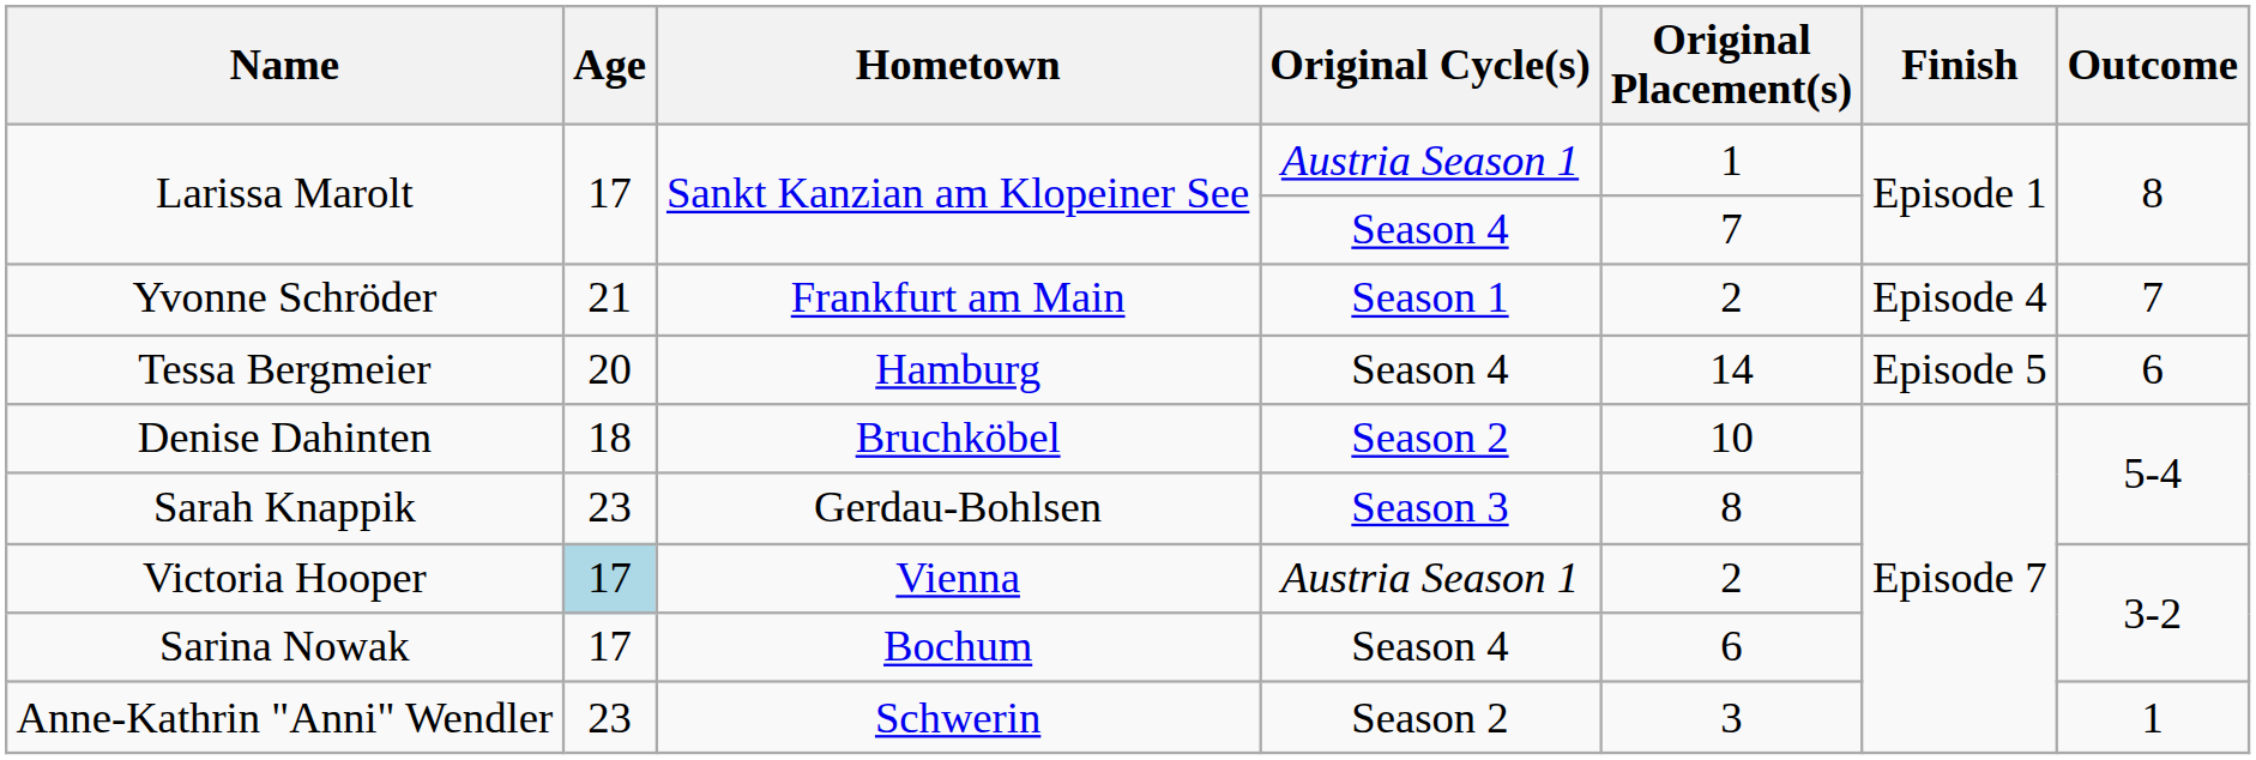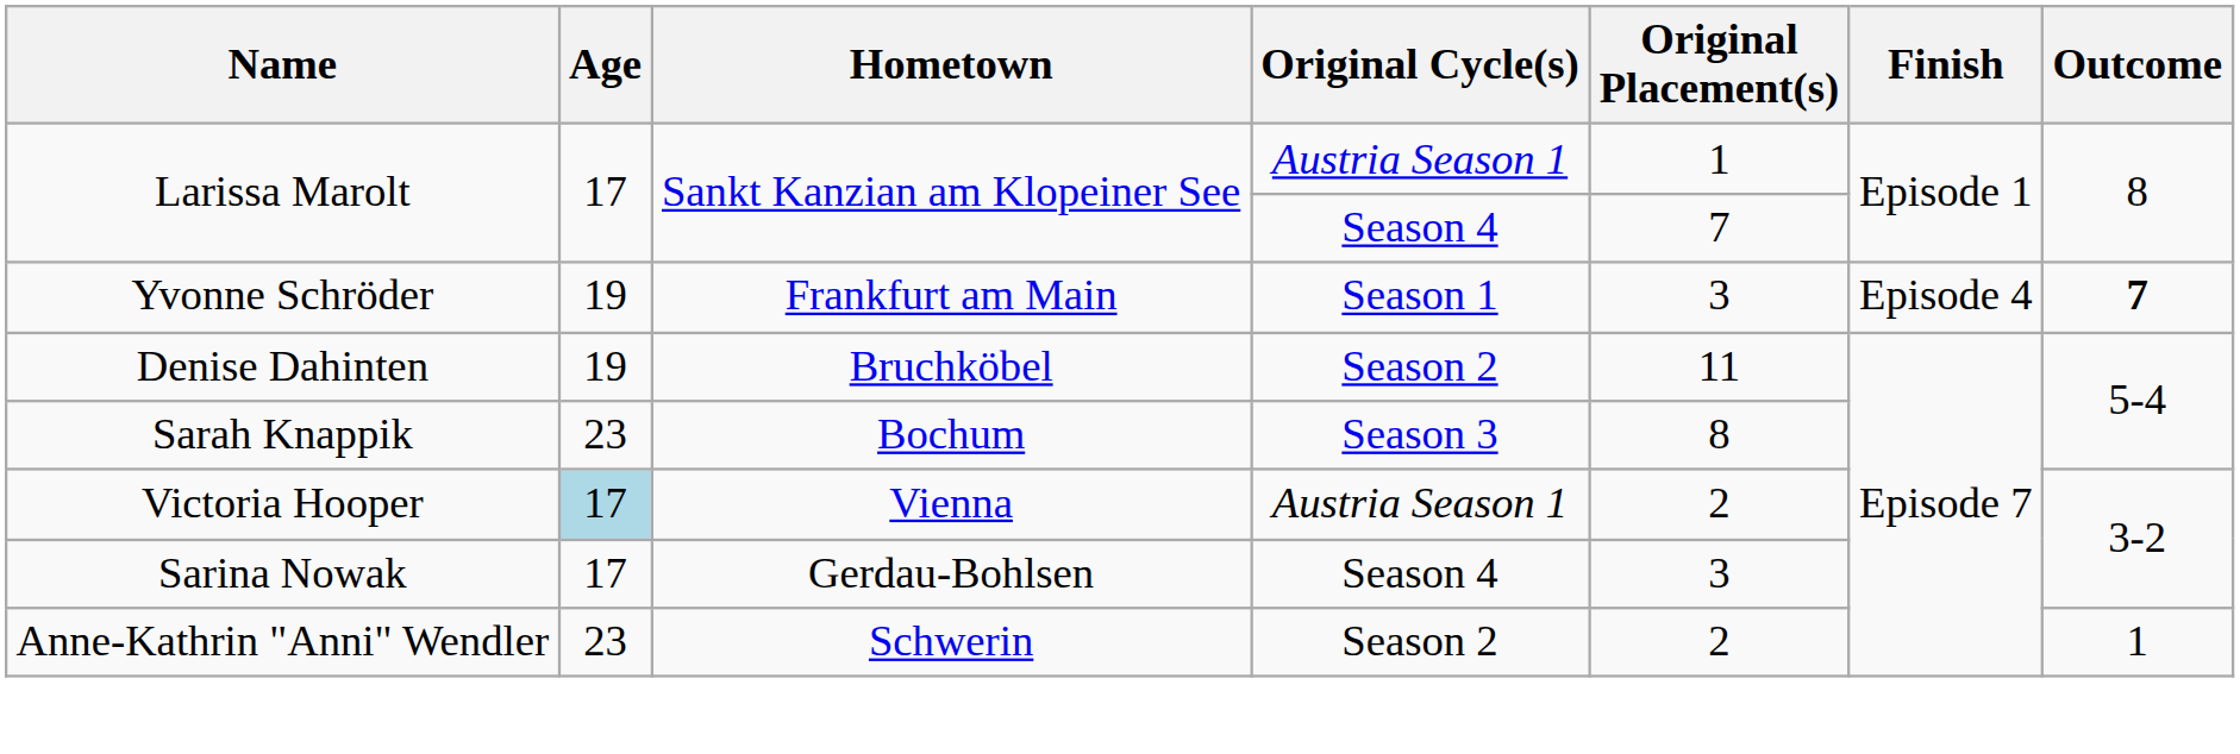Yvonne Schröder | Age: 21 -> 19
Yvonne Schröder | Original Placement(s): 2 -> 3
Yvonne Schröder | Outcome: normal -> bold
- row: Tessa Bergmeier | 20 | Hamburg | Season 4 | 14 | Episode 5 | 6
Denise Dahinten | Age: 18 -> 19
Denise Dahinten | Original Placement(s): 10 -> 11
Sarah Knappik | Hometown: Gerdau-Bohlsen -> Bochum
Sarina Nowak | Hometown: Bochum -> Gerdau-Bohlsen
Sarina Nowak | Original Placement(s): 6 -> 3
Anne-Kathrin "Anni" Wendler | Original Placement(s): 3 -> 2
